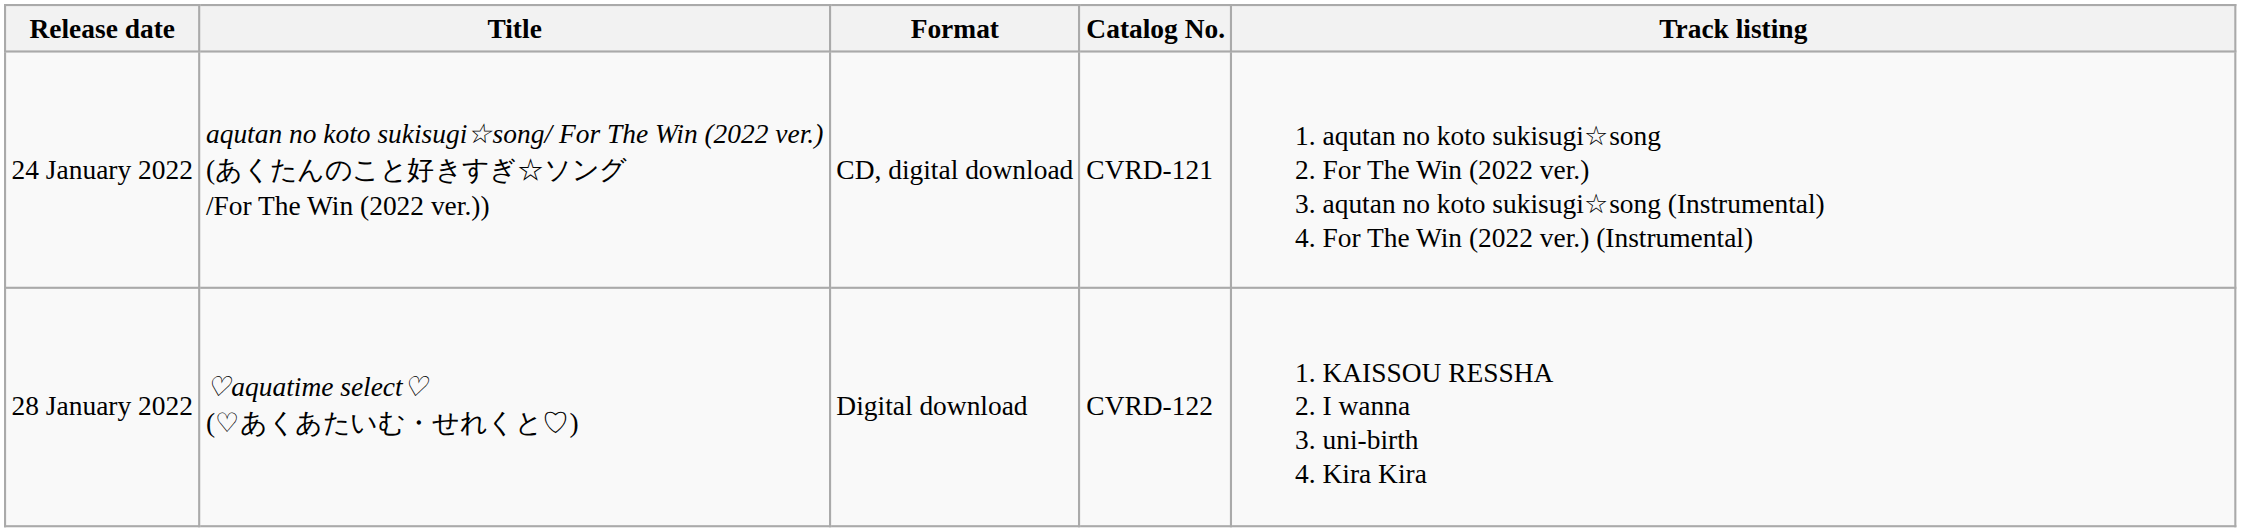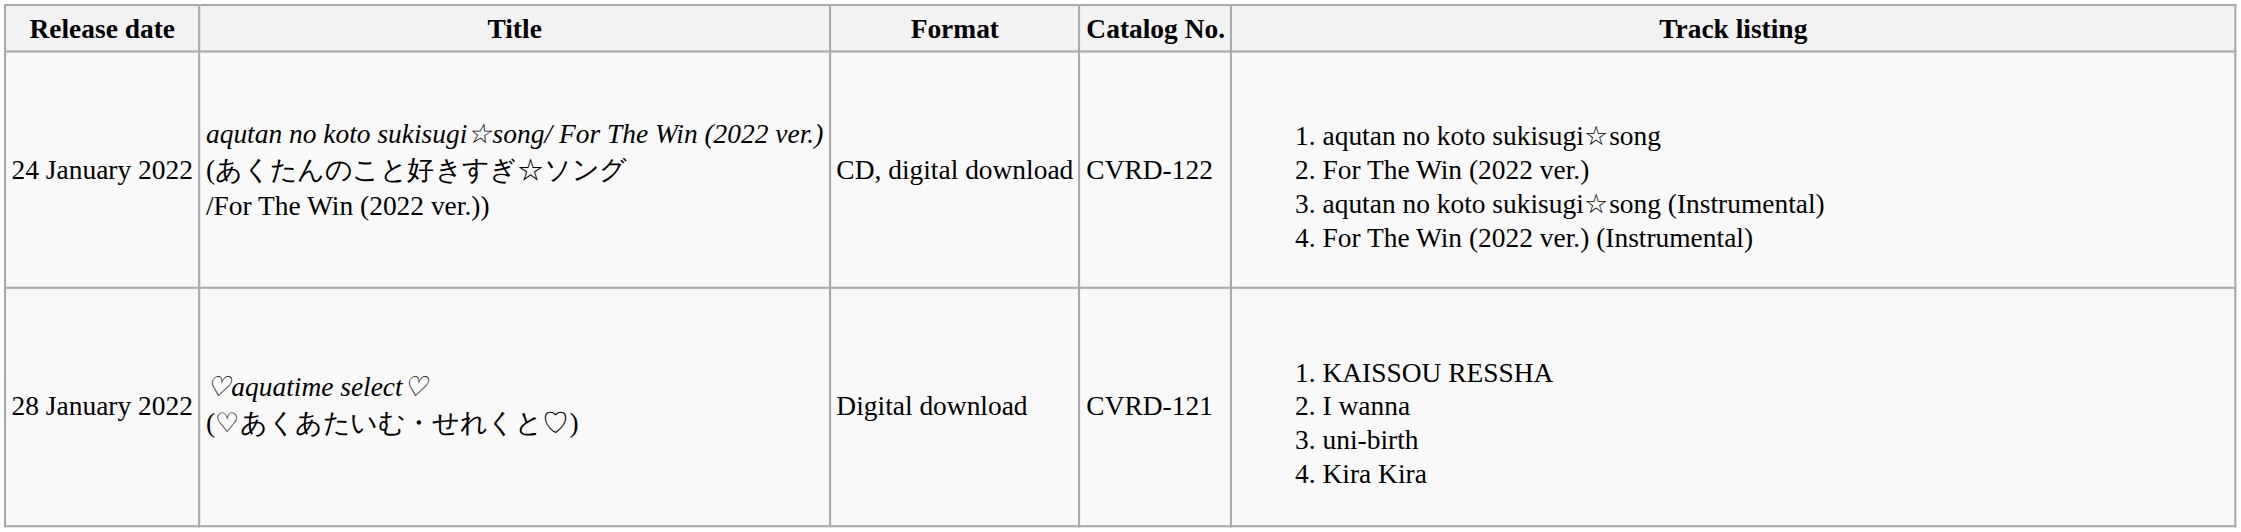24 January 2022 | Catalog No.: CVRD-121 -> CVRD-122
28 January 2022 | Catalog No.: CVRD-122 -> CVRD-121
